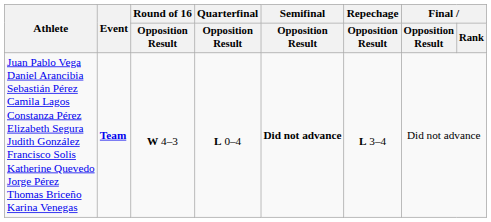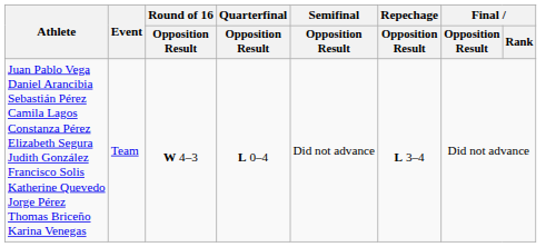row 3 | Event: bold -> normal
row 3 | Semifinal / Opposition Result: bold -> normal
